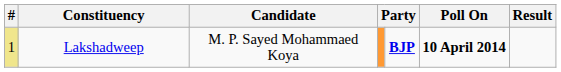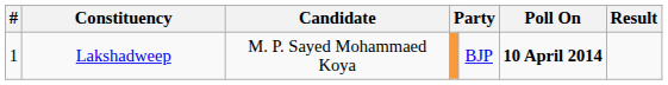Lakshadweep | #: khaki background -> no background
Lakshadweep | column 5: bold -> normal
